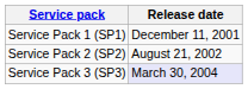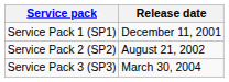Service Pack 3 (SP3) | Release date: lavender background -> no background
